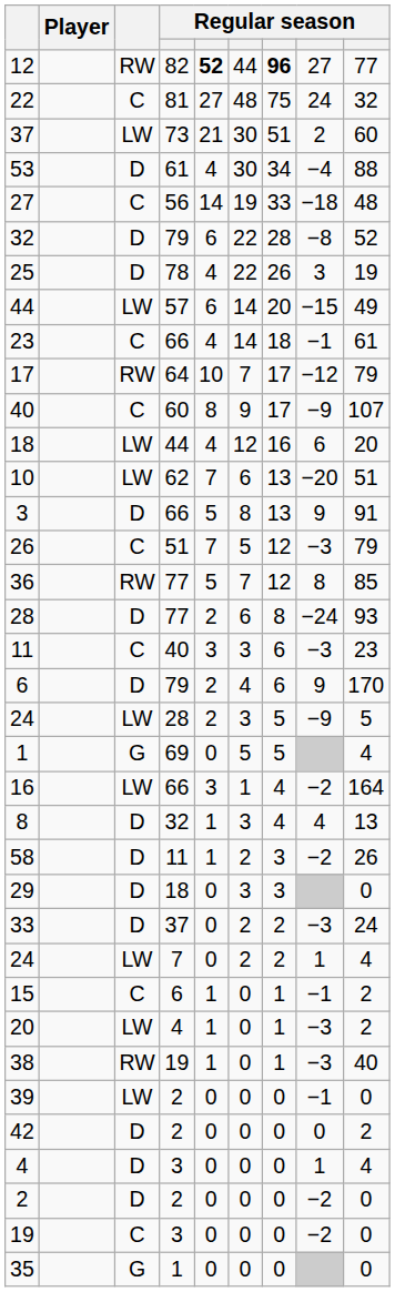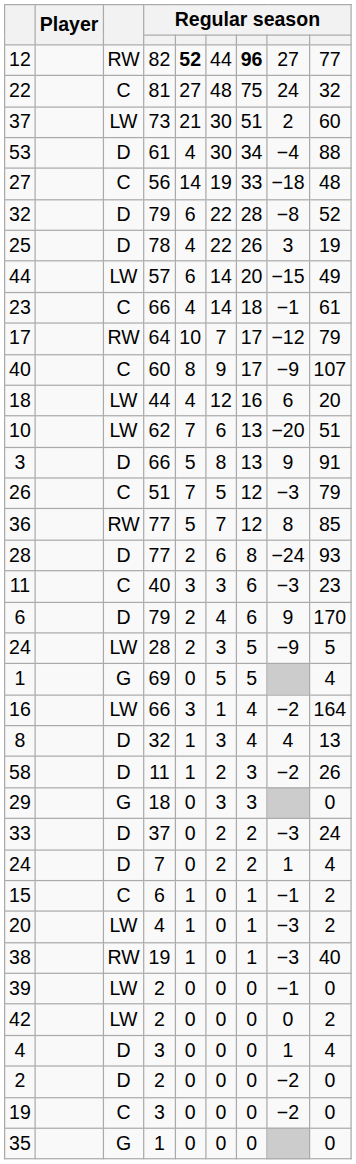29 | column 3: D -> G
24 / 7 | column 3: LW -> D
42 | column 3: D -> LW
